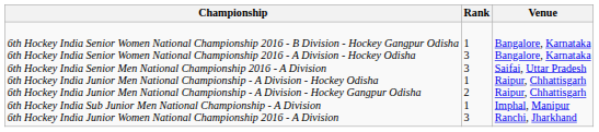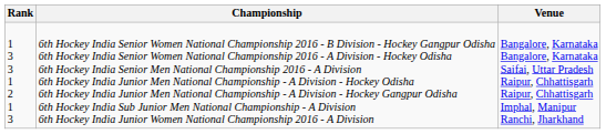columns swapped: Championship <-> Rank
